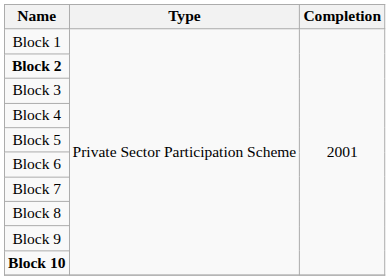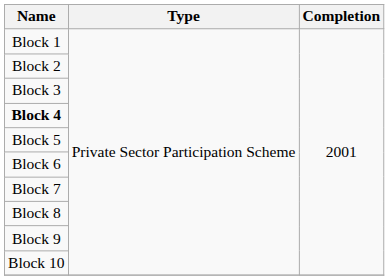Block 2 | Name: bold -> normal
Block 4 | Name: normal -> bold
Block 10 | Name: bold -> normal
